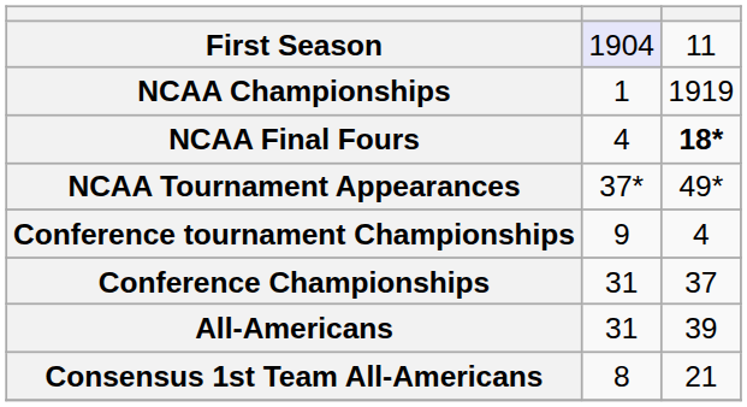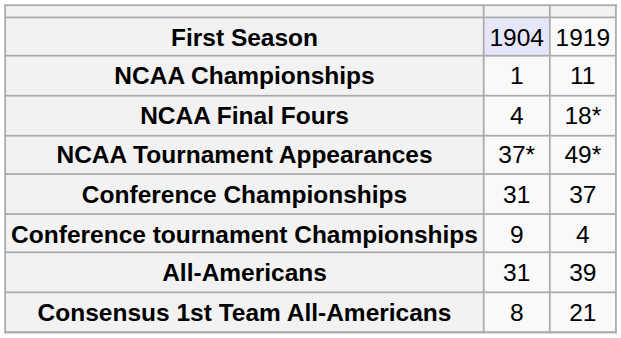First Season | column 3: 11 -> 1919
NCAA Championships | column 3: 1919 -> 11
NCAA Final Fours | column 3: bold -> normal
rows swapped: Conference Championships <-> Conference tournament Championships
